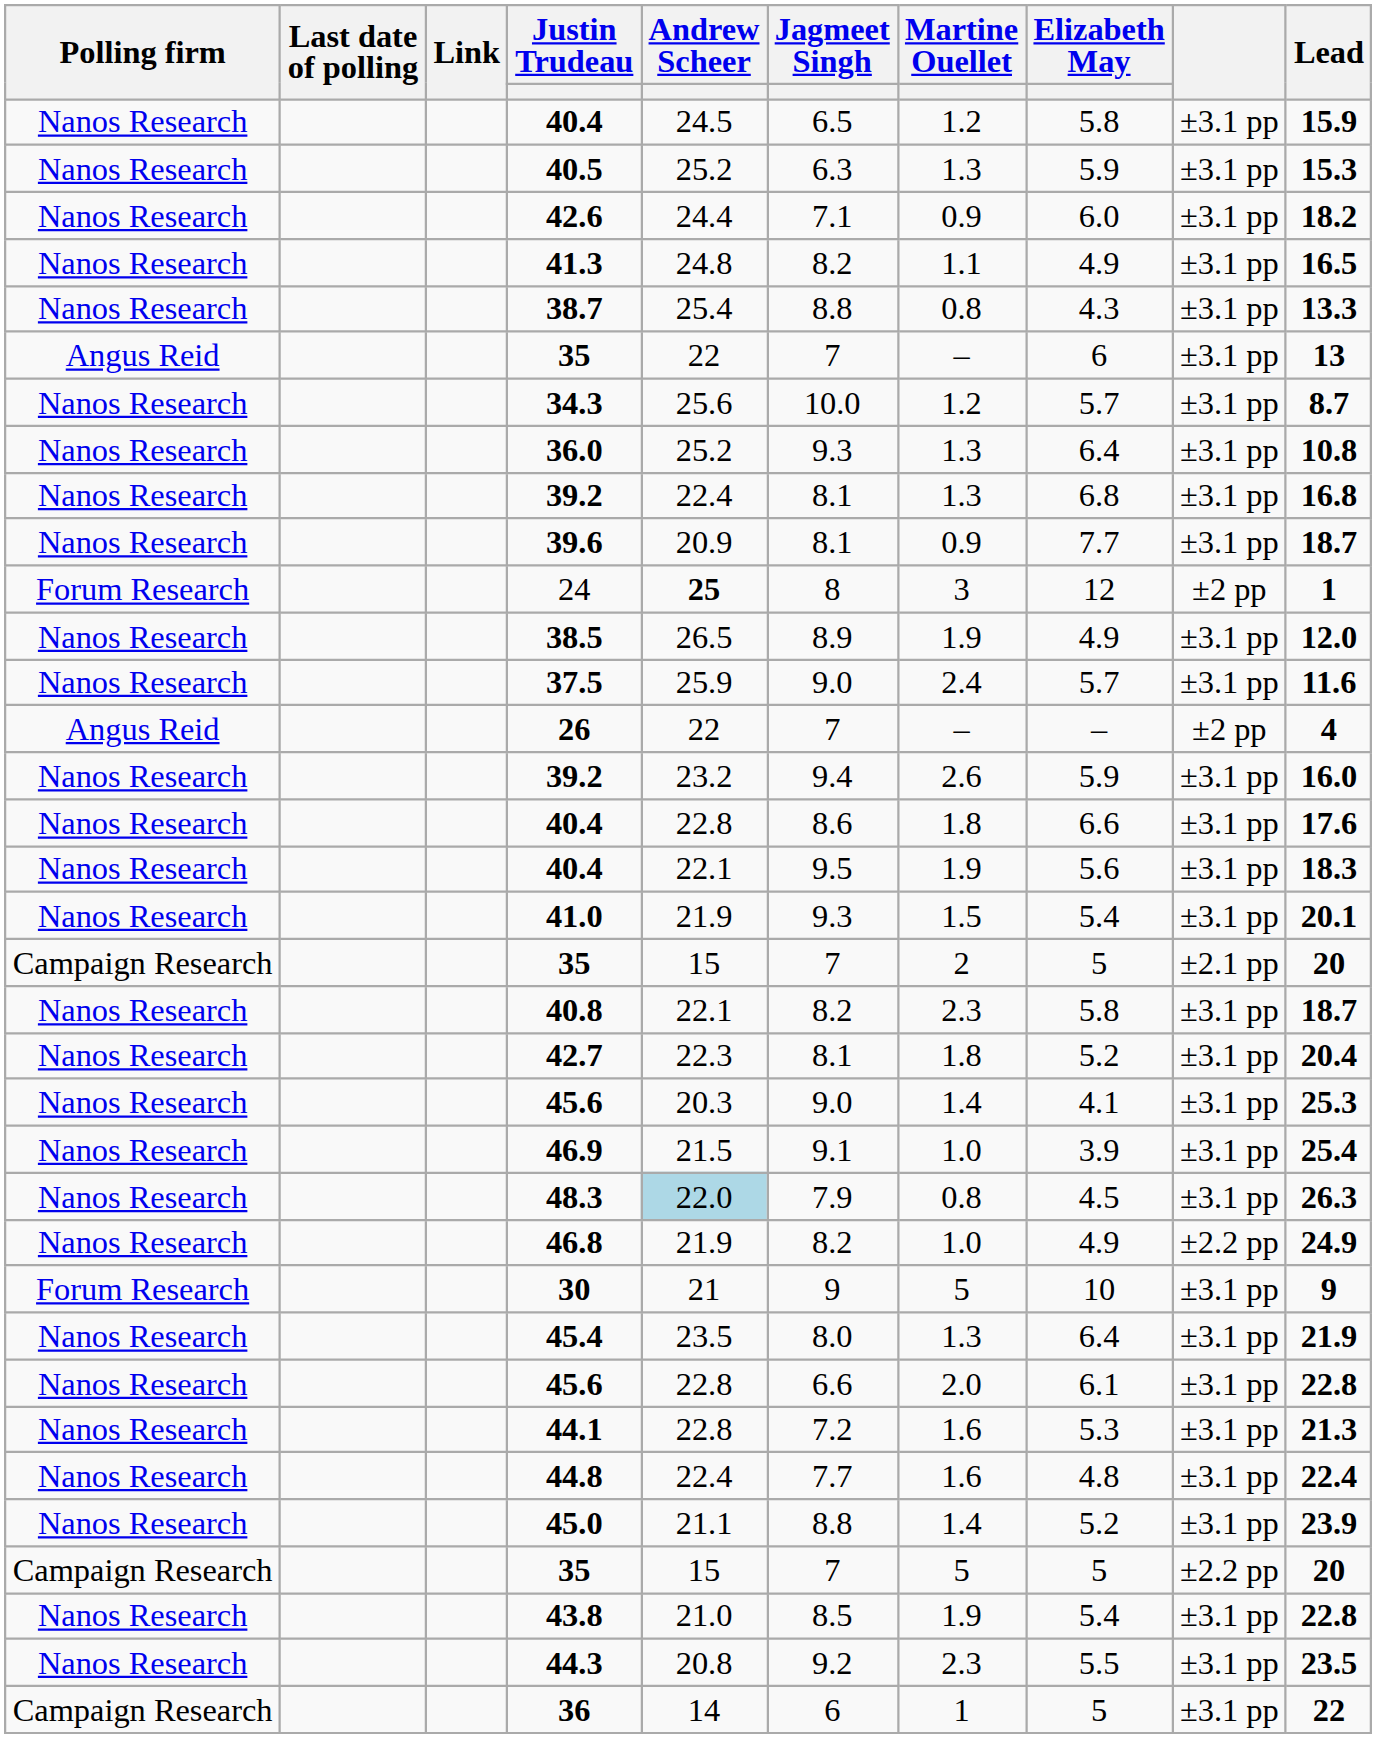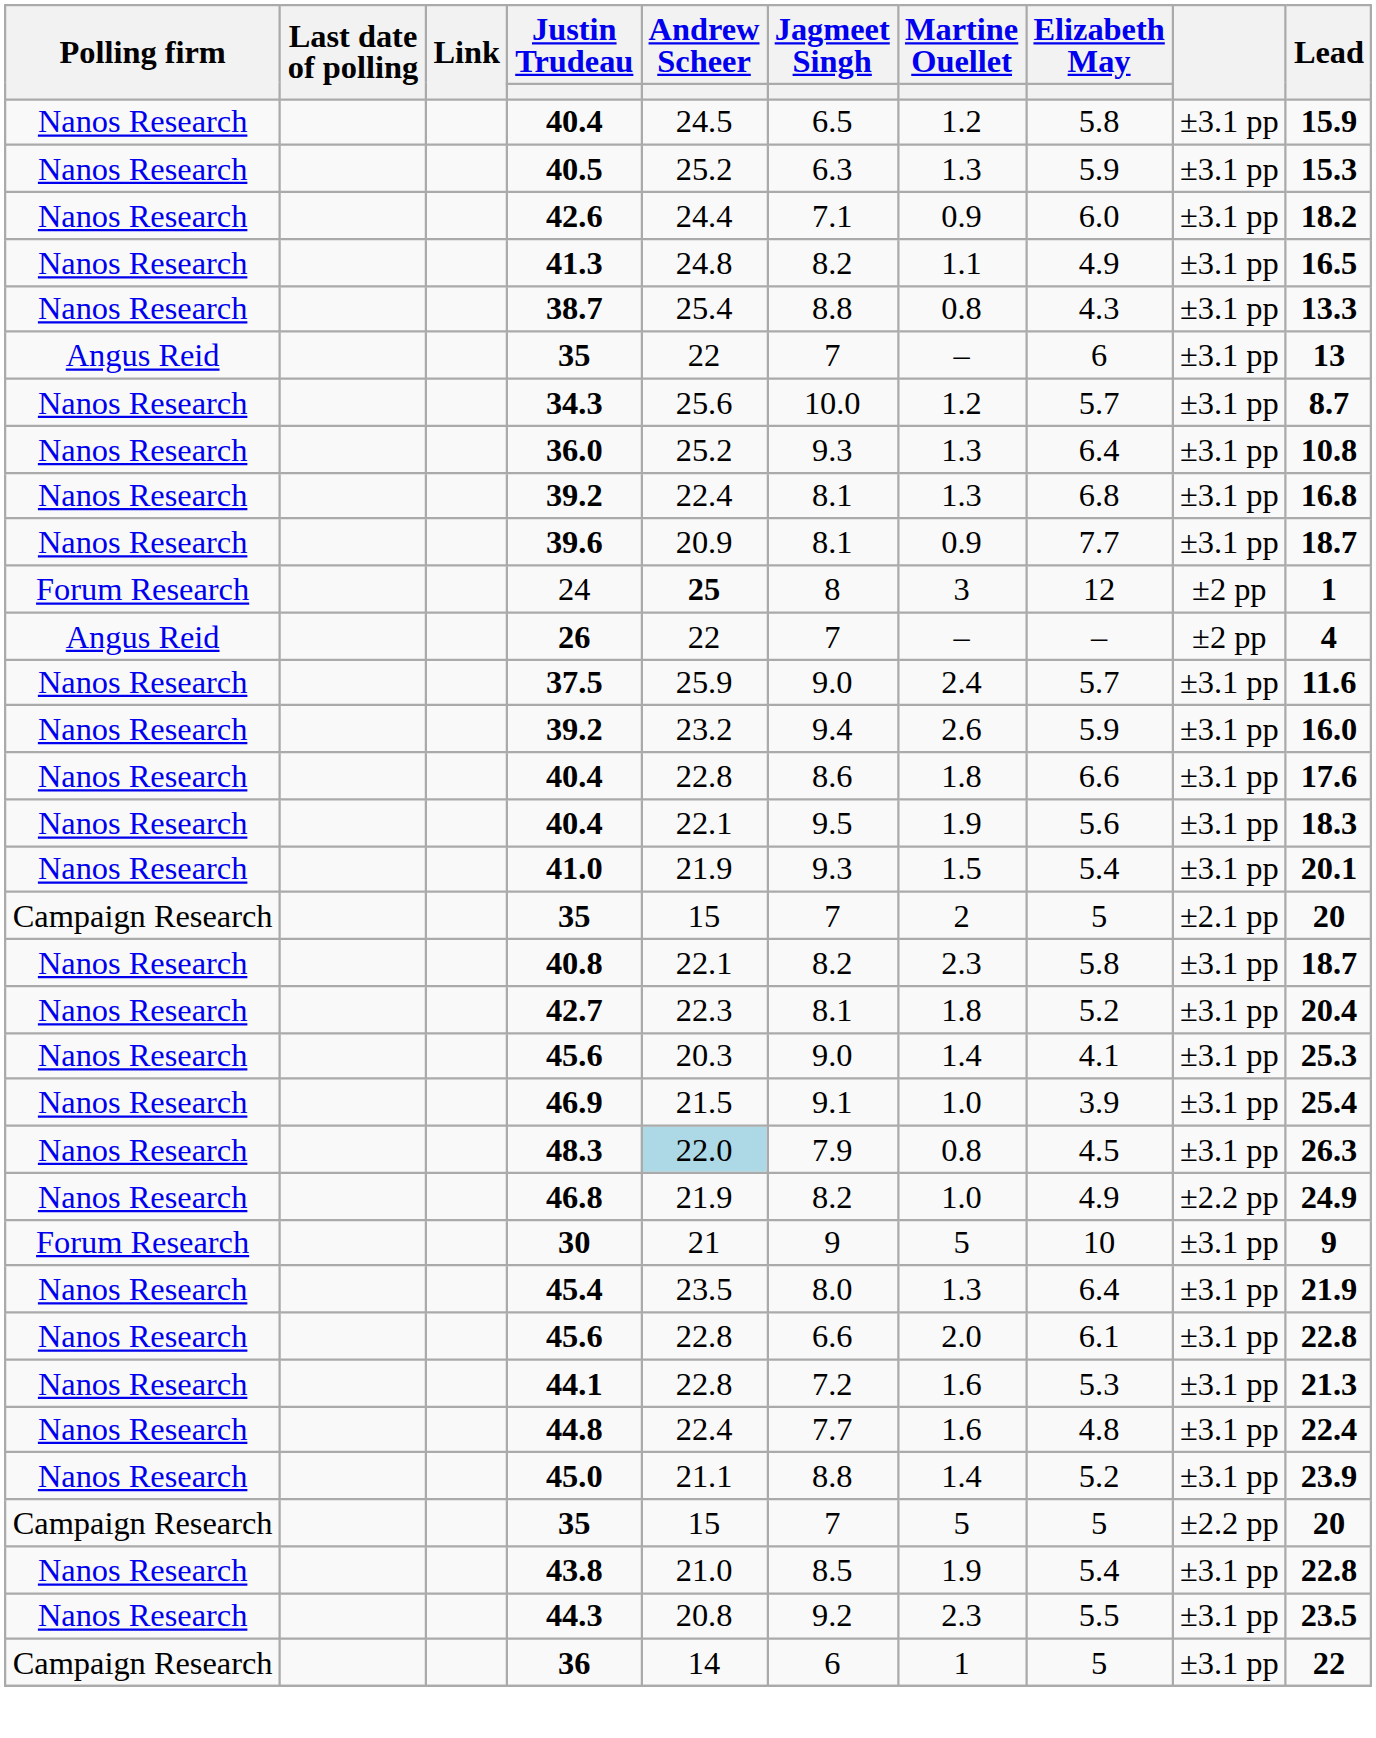- row: Nanos Research | 38.5 | 26.5 | 8.9 | 1.9 | 4.9 | ±3.1 pp | 12.0
rows swapped: 37.5 <-> 26
